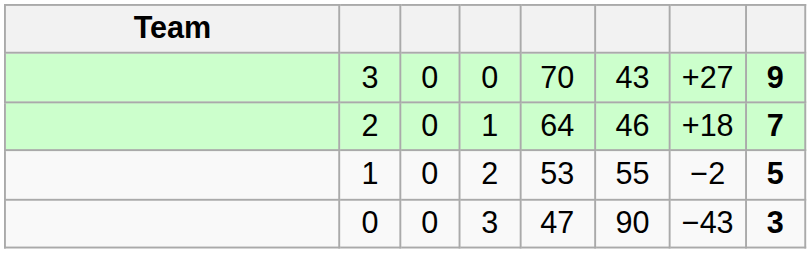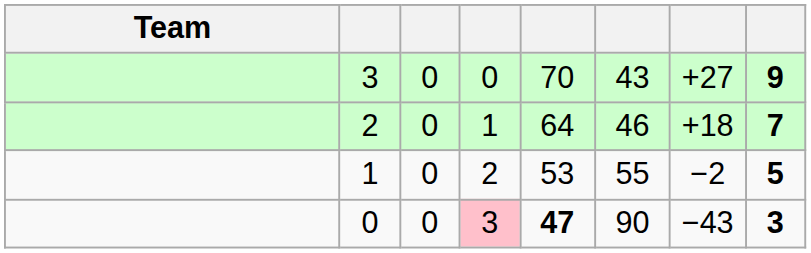row 5 | column 4: no background -> pink background
row 5 | column 5: normal -> bold
